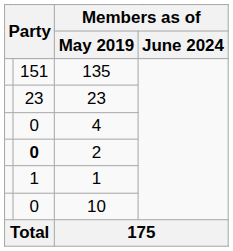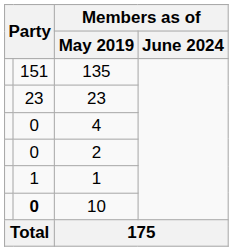2 | column 2: bold -> normal
10 | column 2: normal -> bold
